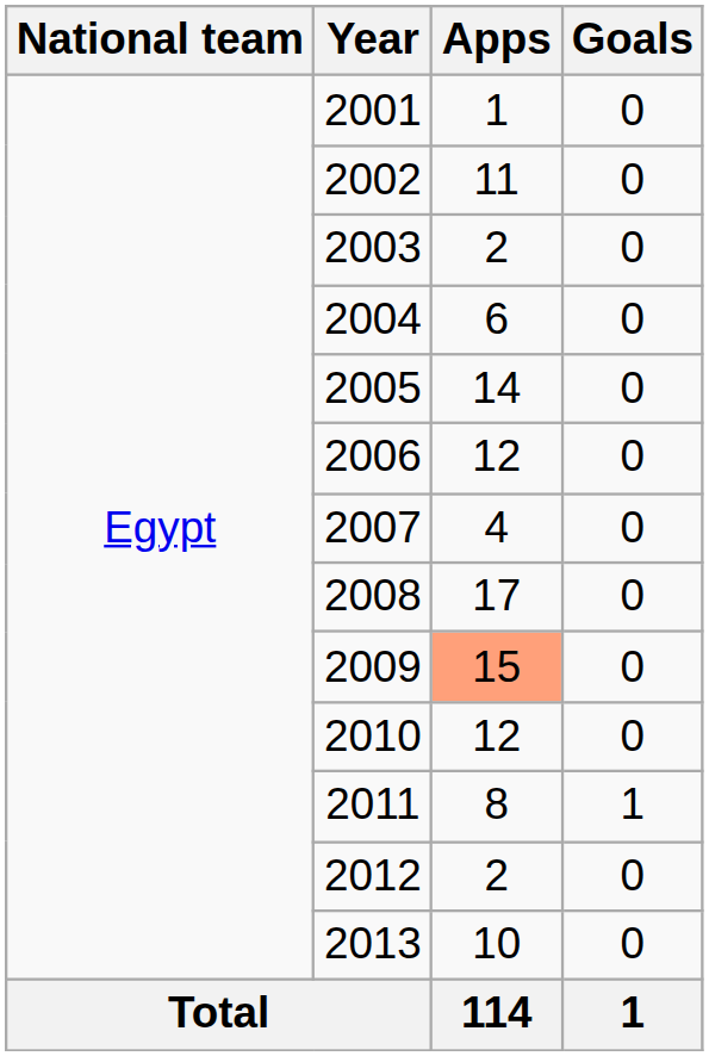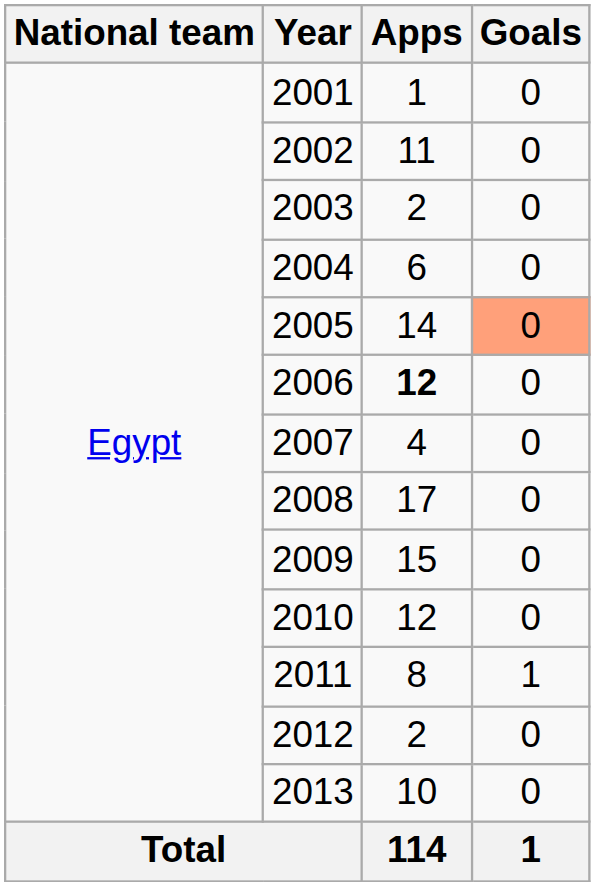2005 | Goals: no background -> lightsalmon background
2006 | Apps: normal -> bold
2009 | Apps: lightsalmon background -> no background
